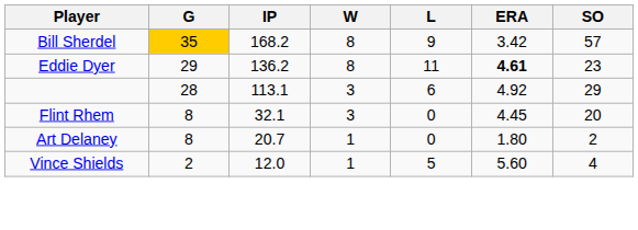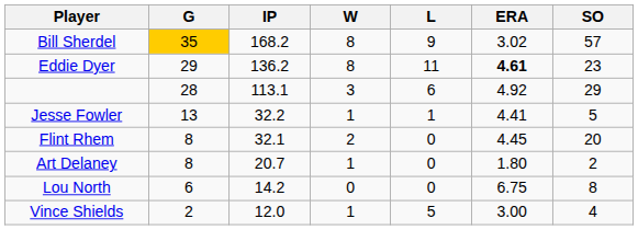Bill Sherdel | ERA: 3.42 -> 3.02
+ row: Jesse Fowler | 13 | 32.2 | 1 | 1 | 4.41 | 5
Flint Rhem | W: 3 -> 2
+ row: Lou North | 6 | 14.2 | 0 | 0 | 6.75 | 8
Vince Shields | ERA: 5.60 -> 3.00
